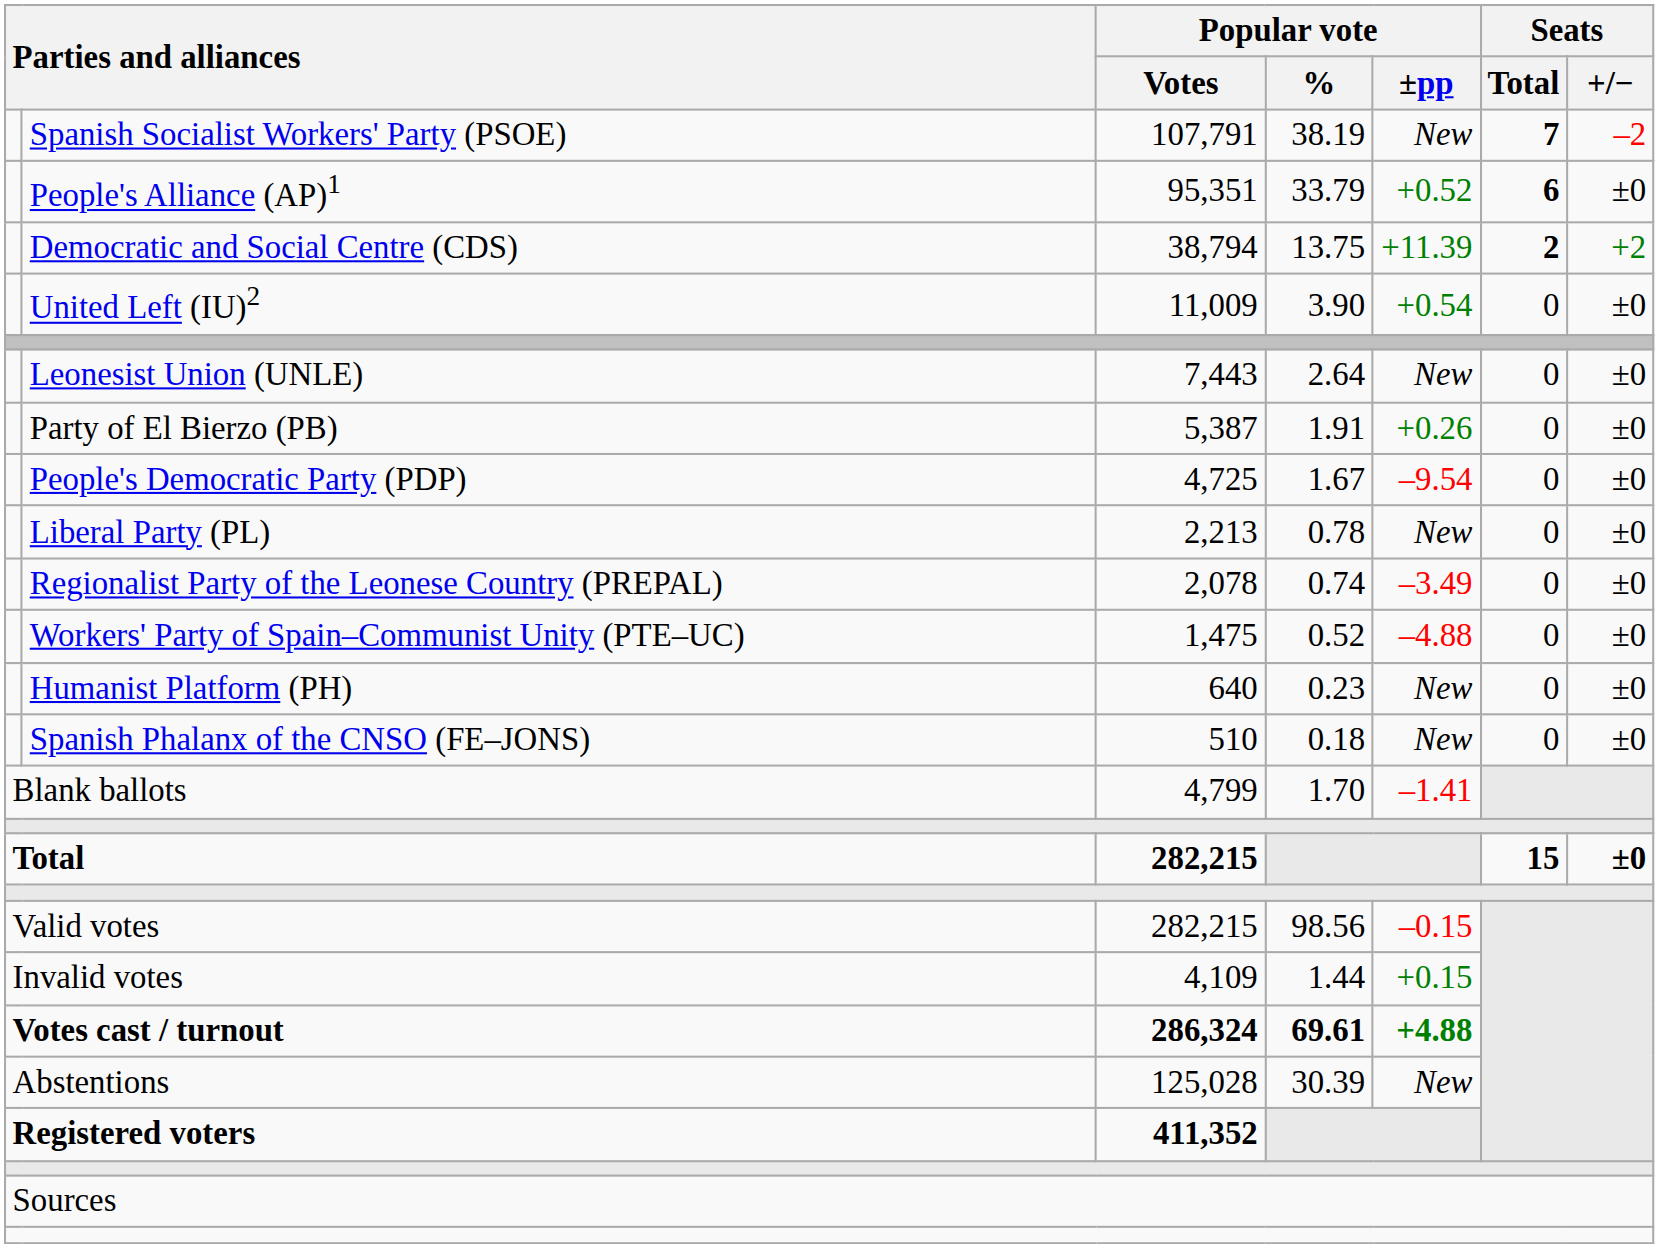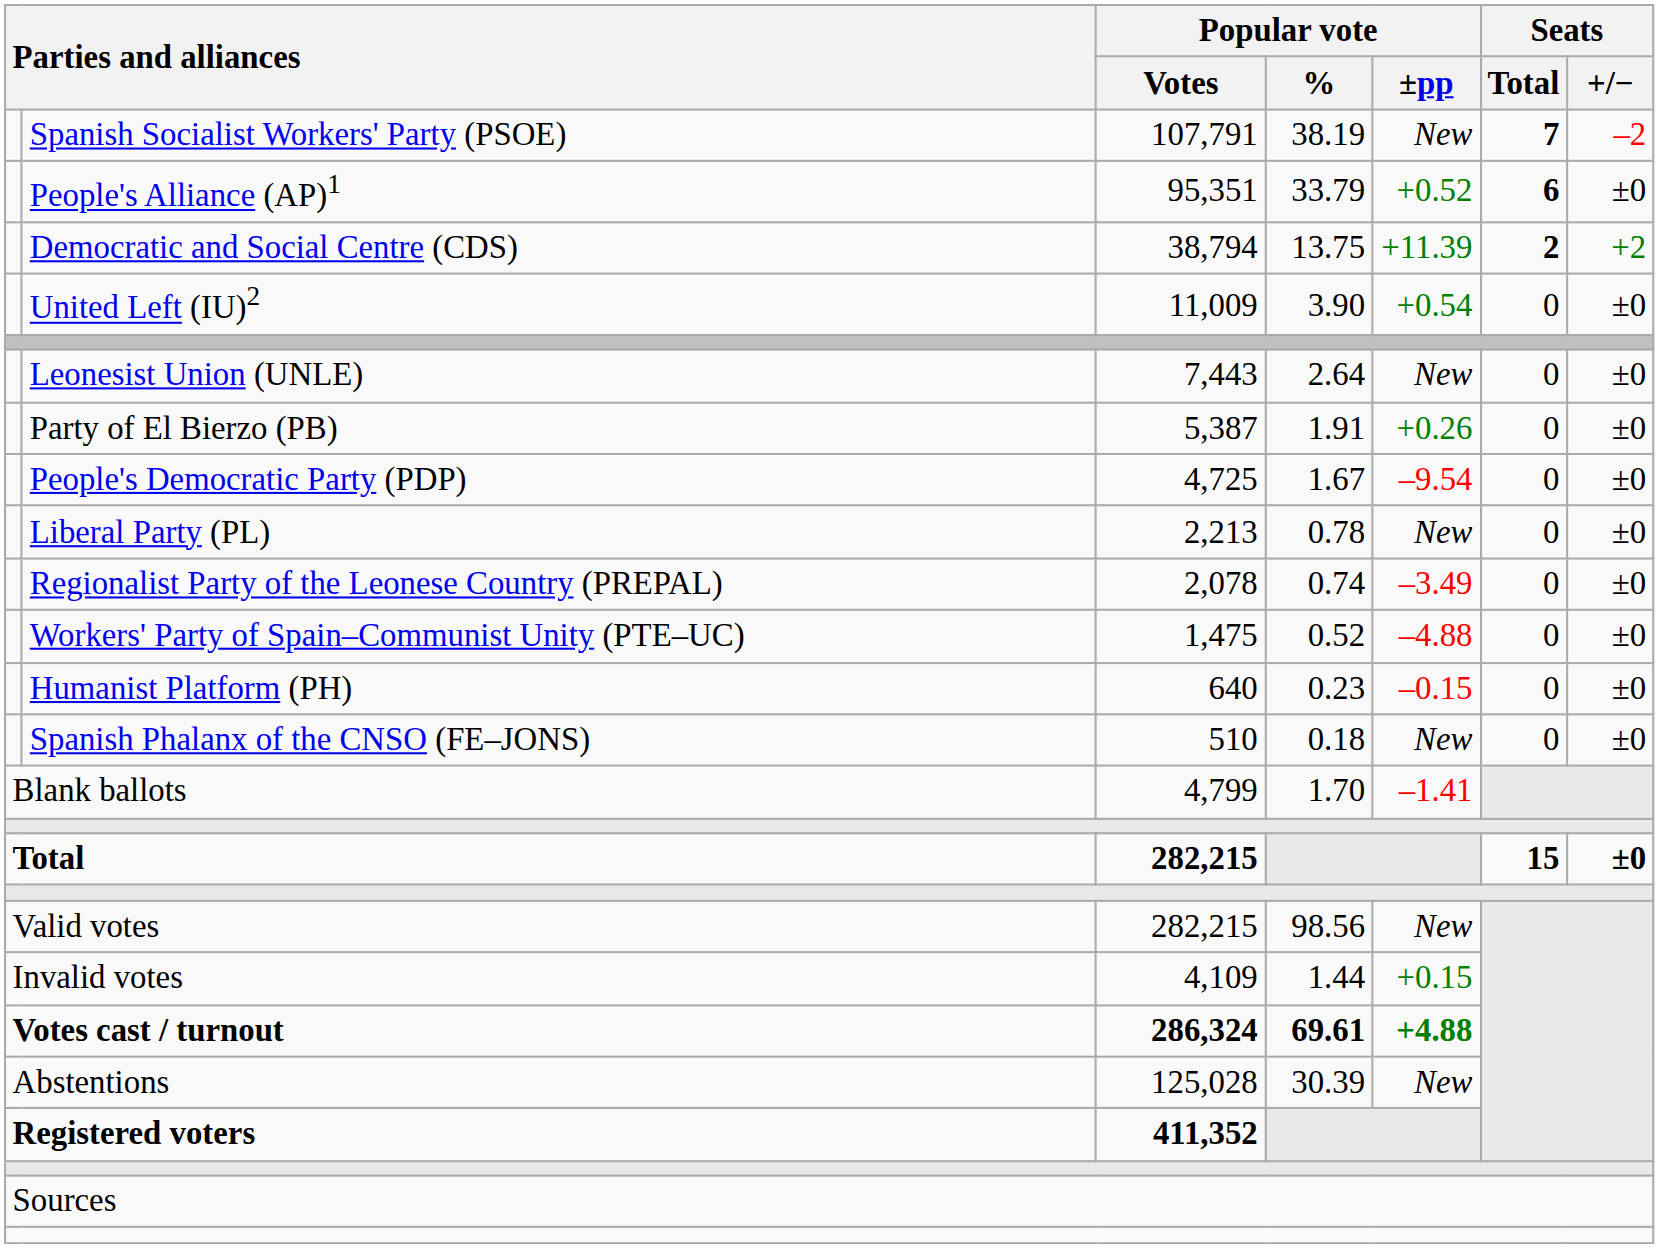Humanist Platform (PH) | Popular vote / ±pp: New -> –0.15
Valid votes | Popular vote / ±pp: –0.15 -> New
